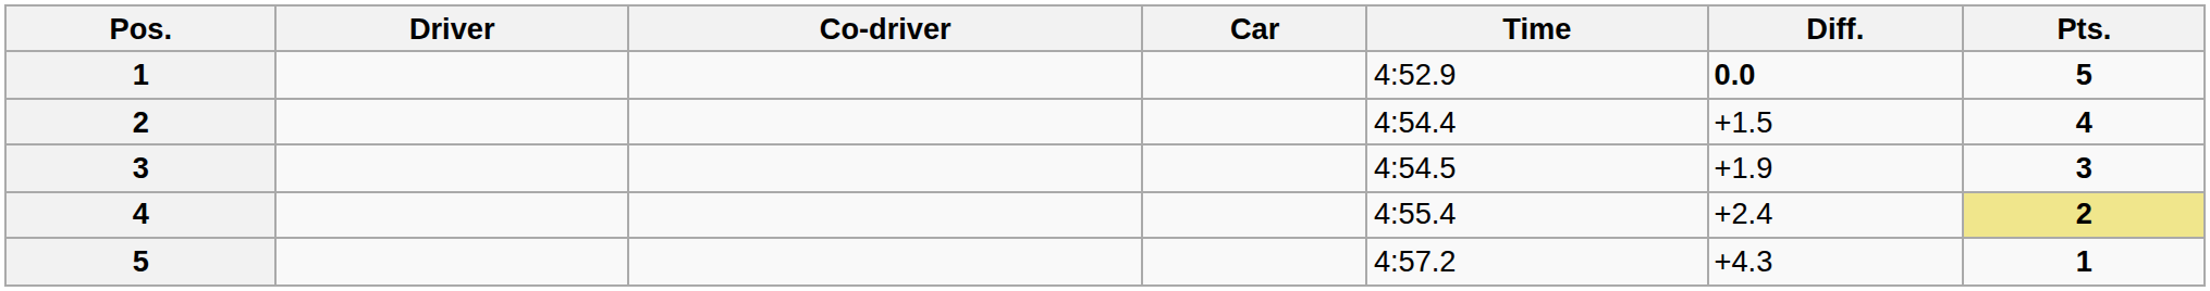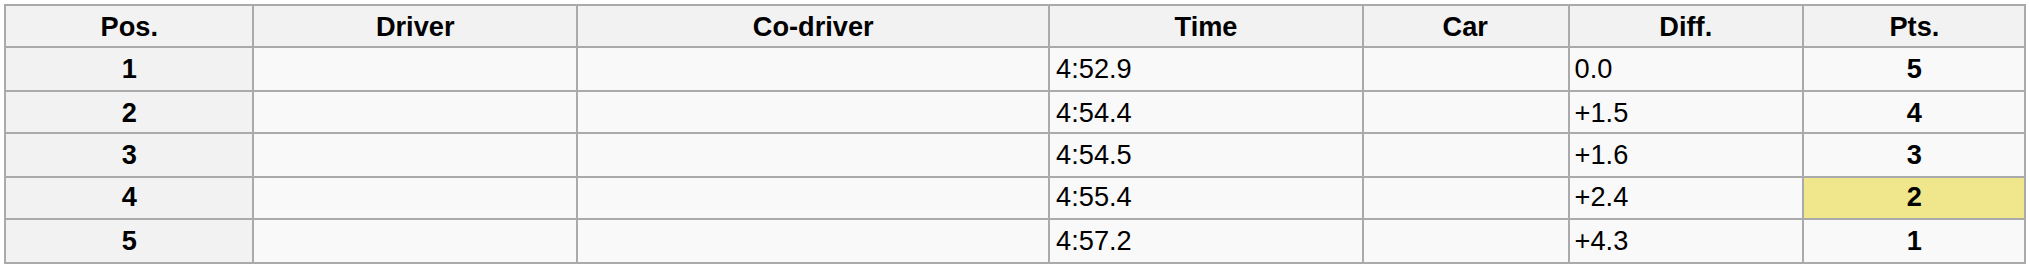columns swapped: Car <-> Time
row 2 | Diff.: bold -> normal
row 4 | Diff.: +1.9 -> +1.6
